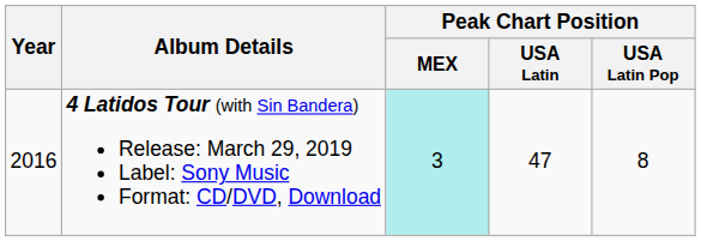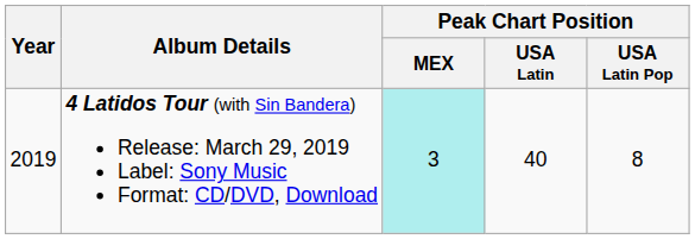row 3 | Year: 2016 -> 2019
row 3 | Peak Chart Position / USA Latin: 47 -> 40
